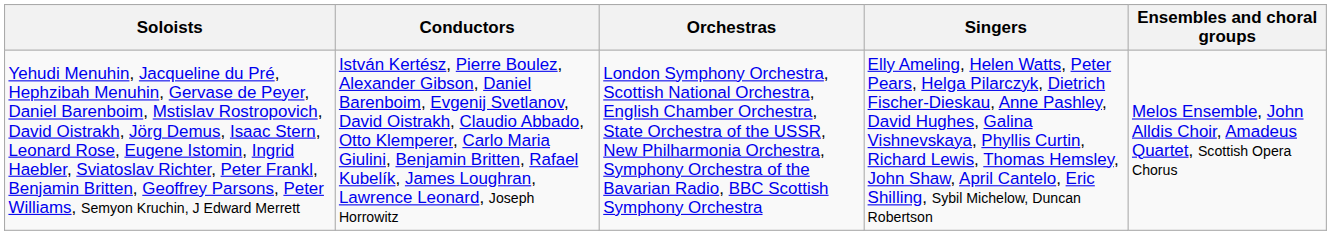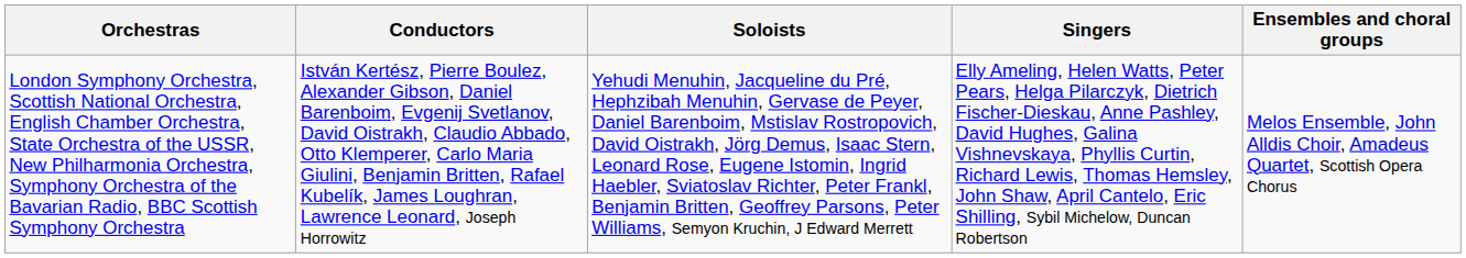columns swapped: Orchestras <-> Soloists
